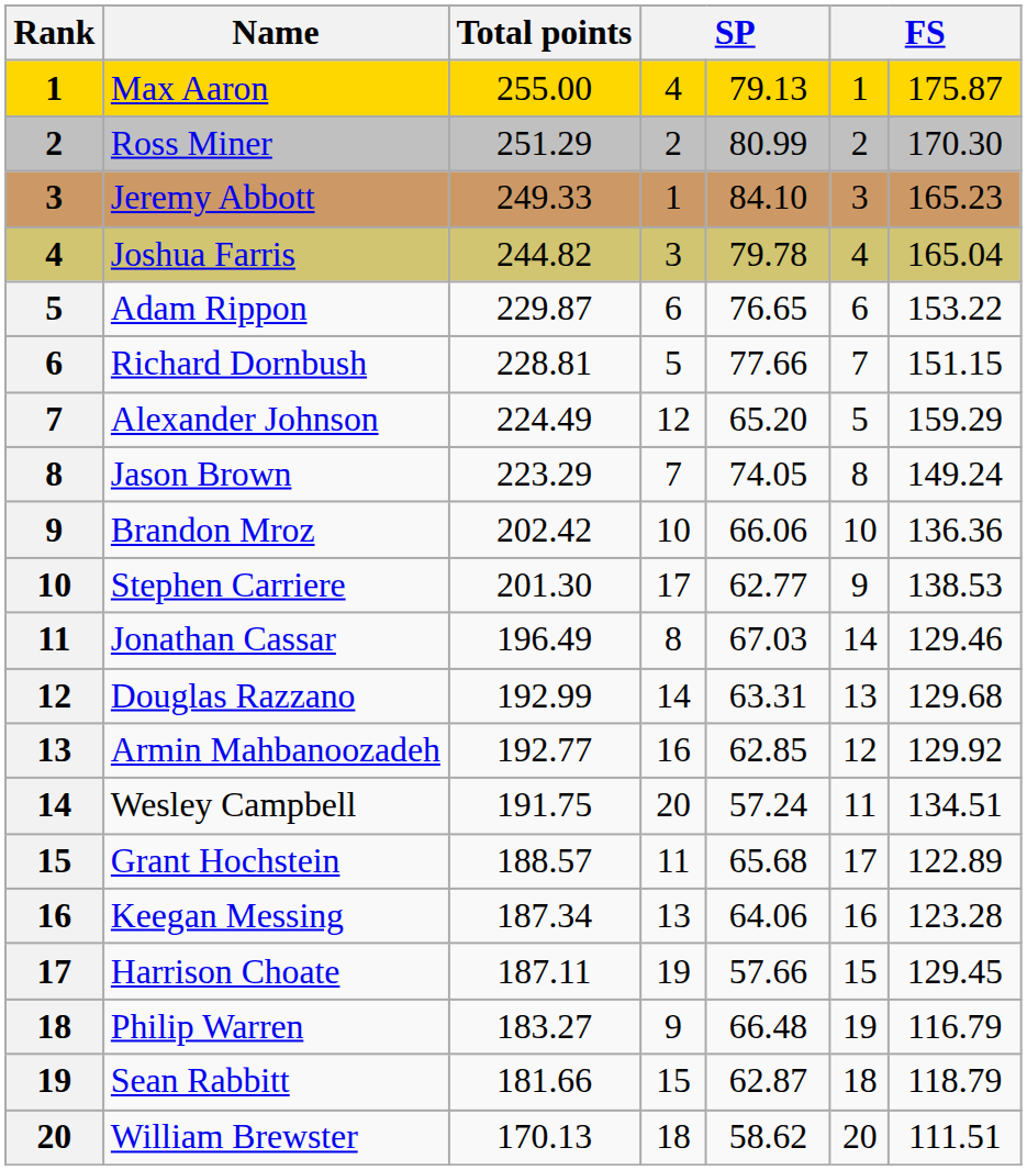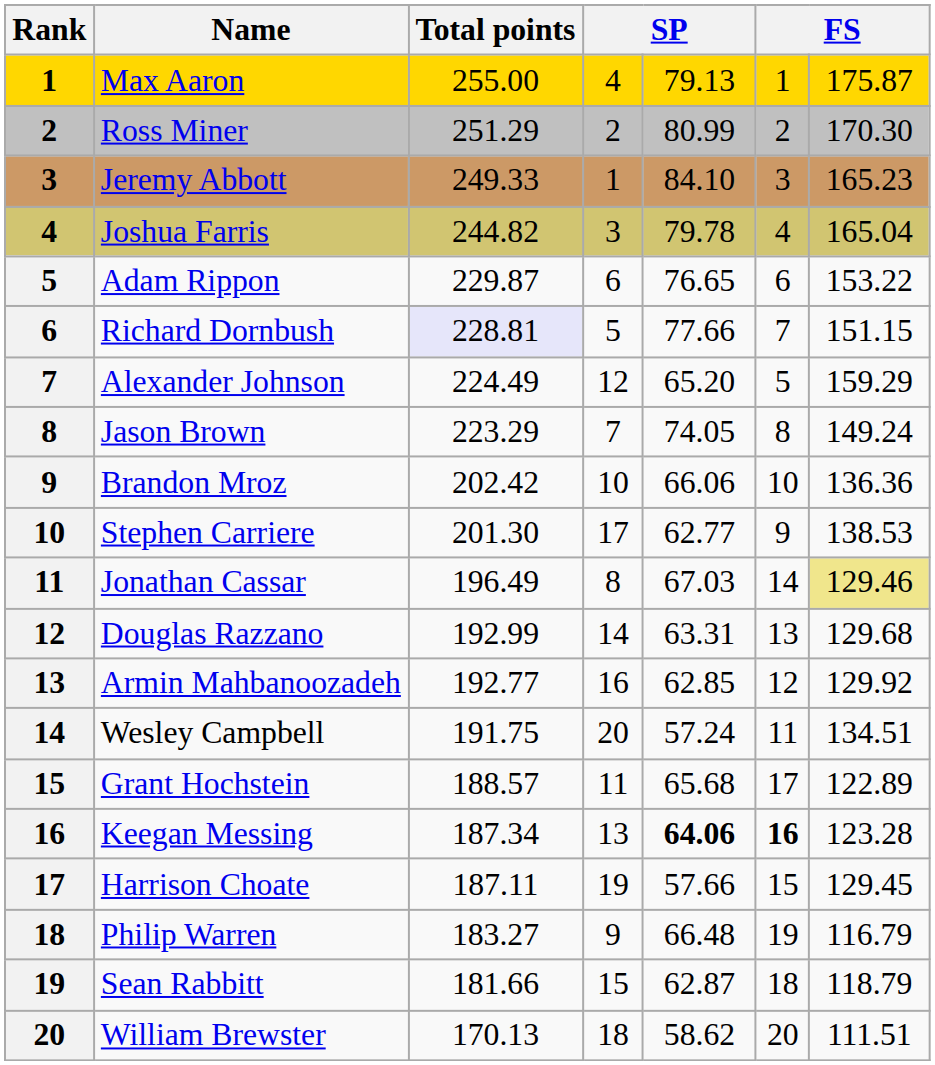Richard Dornbush | Total points: no background -> lavender background
Jonathan Cassar | column 7: no background -> khaki background
Keegan Messing | column 5: normal -> bold
Keegan Messing | column 6: normal -> bold
